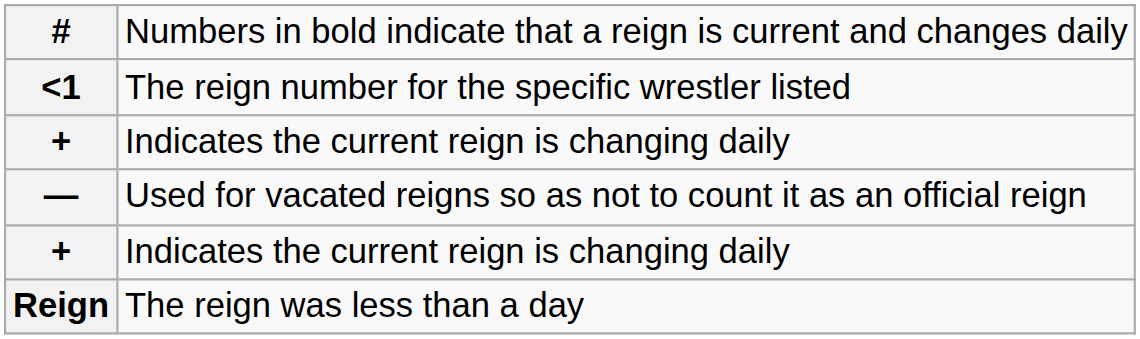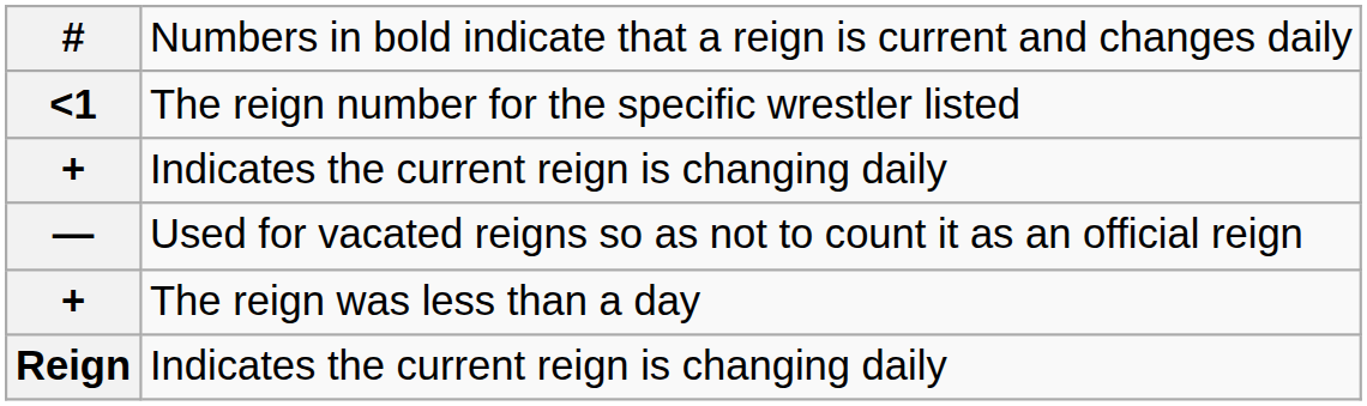row 5 | column 2: Indicates the current reign is changing daily -> The reign was less than a day
row 6 | column 2: The reign was less than a day -> Indicates the current reign is changing daily
